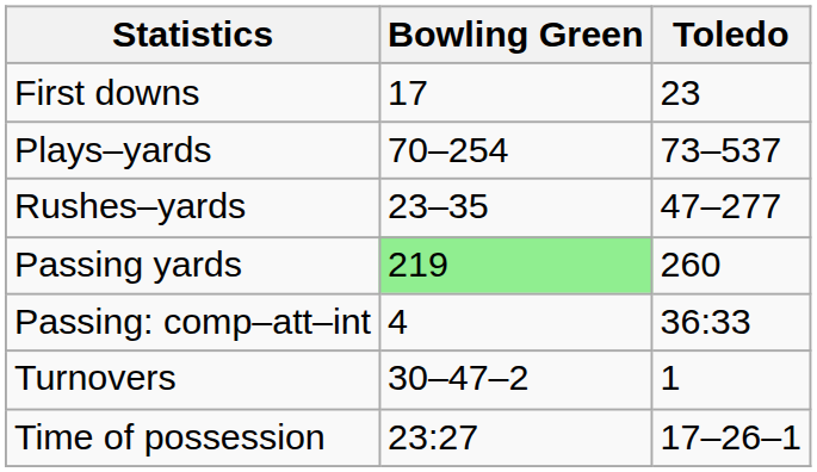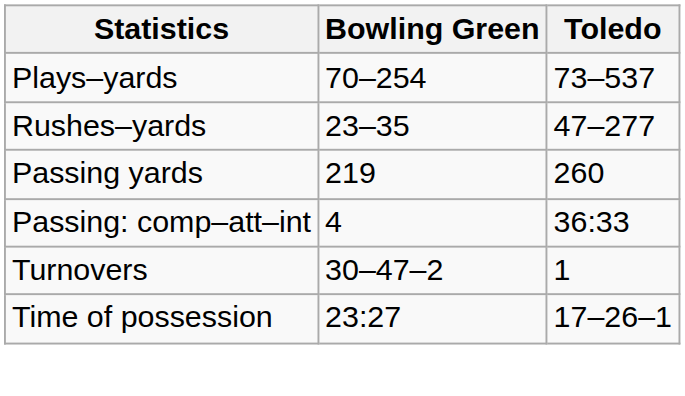- row: First downs | 17 | 23
Passing yards | Bowling Green: lightgreen background -> no background
